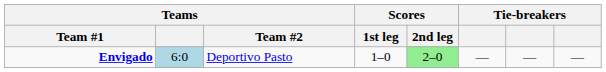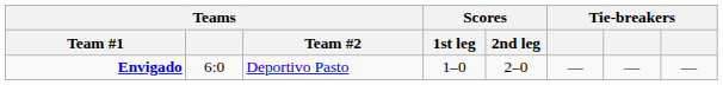Envigado | Teams: lightblue background -> no background
Envigado | Scores / 2nd leg: lightgreen background -> no background
